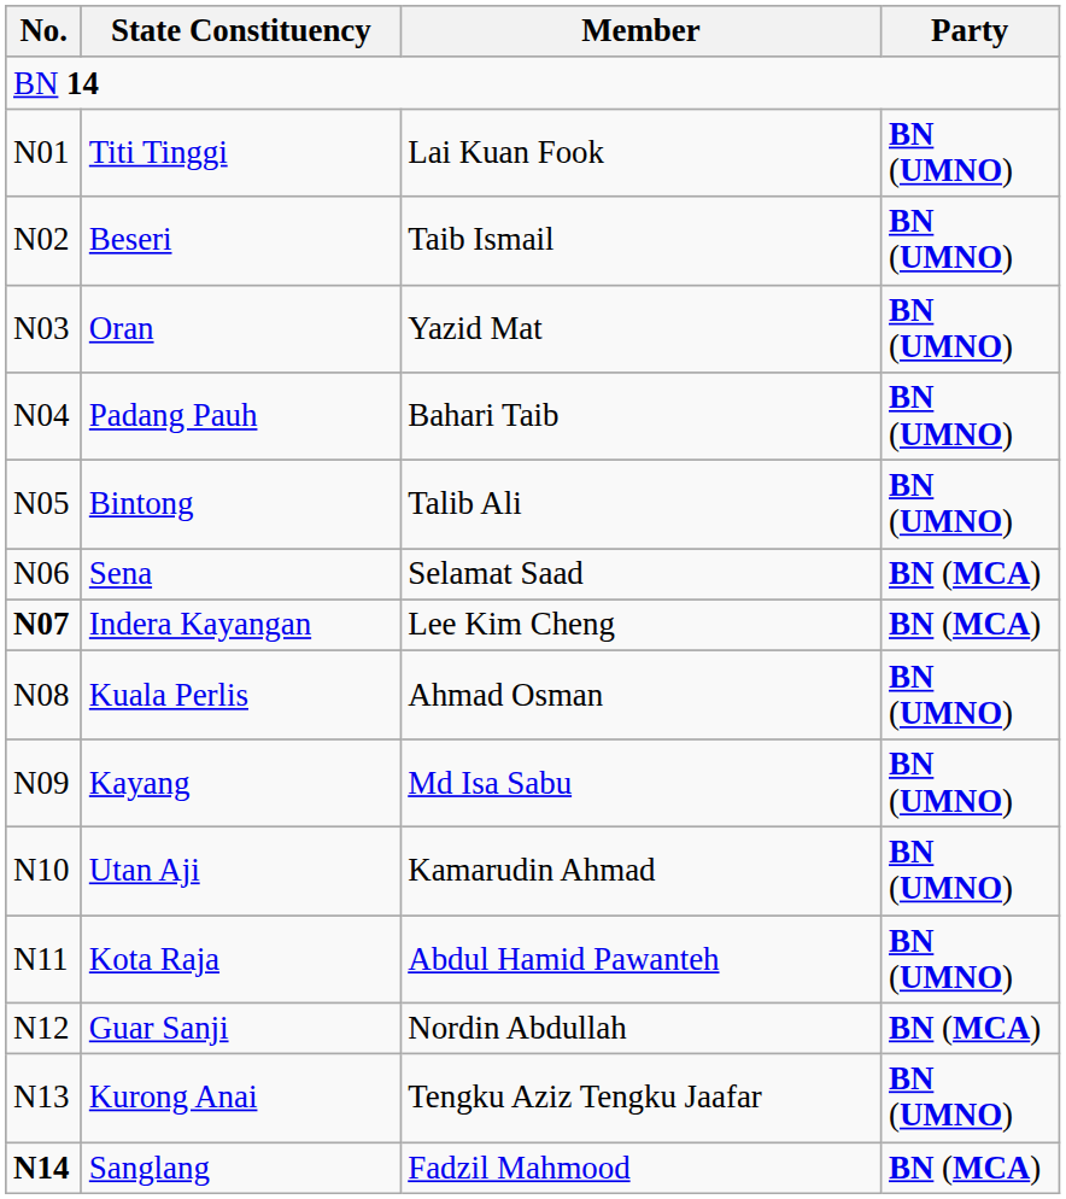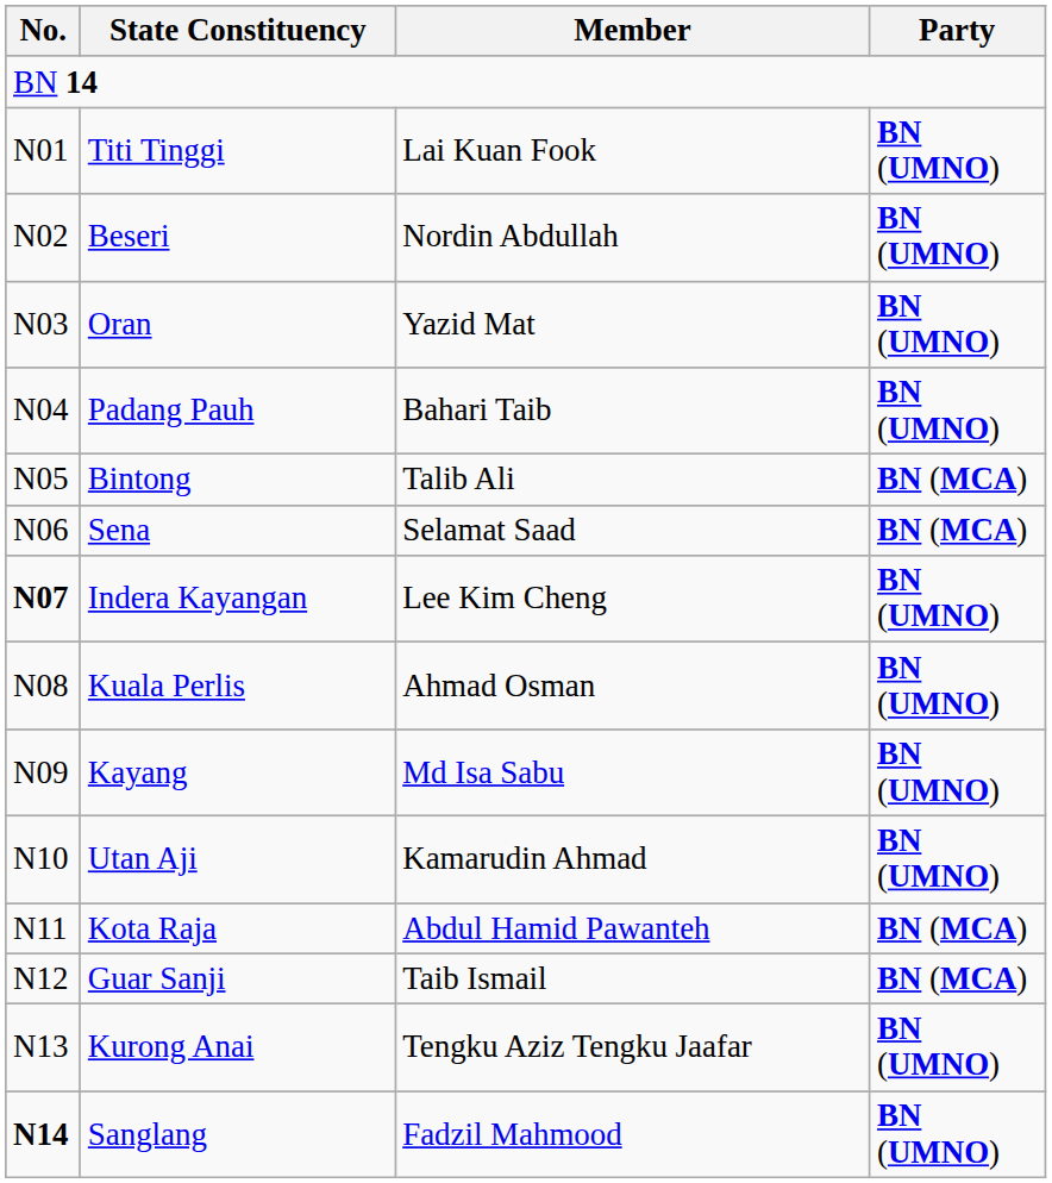Beseri | Member: Taib Ismail -> Nordin Abdullah
Bintong | Party: BN (UMNO) -> BN (MCA)
Indera Kayangan | Party: BN (MCA) -> BN (UMNO)
Kota Raja | Party: BN (UMNO) -> BN (MCA)
Guar Sanji | Member: Nordin Abdullah -> Taib Ismail
Sanglang | Party: BN (MCA) -> BN (UMNO)
